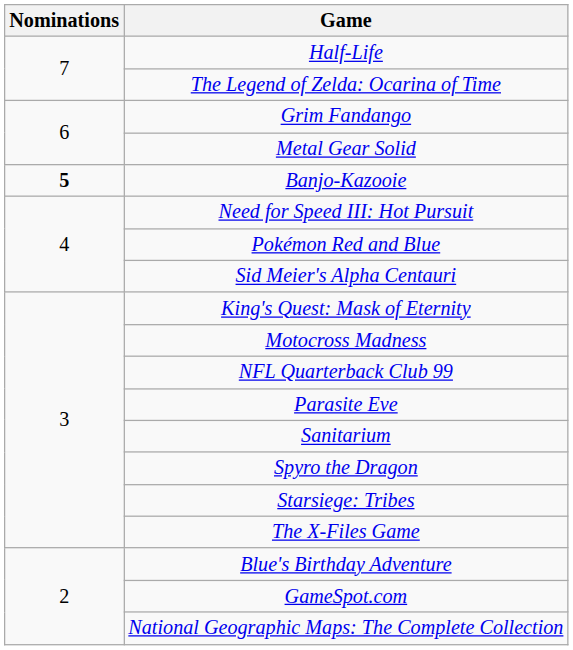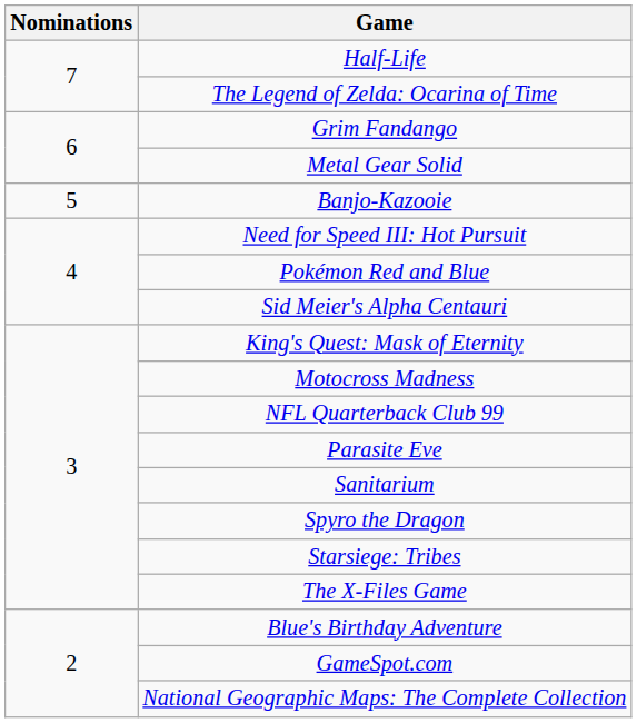Banjo-Kazooie | Nominations: bold -> normal
